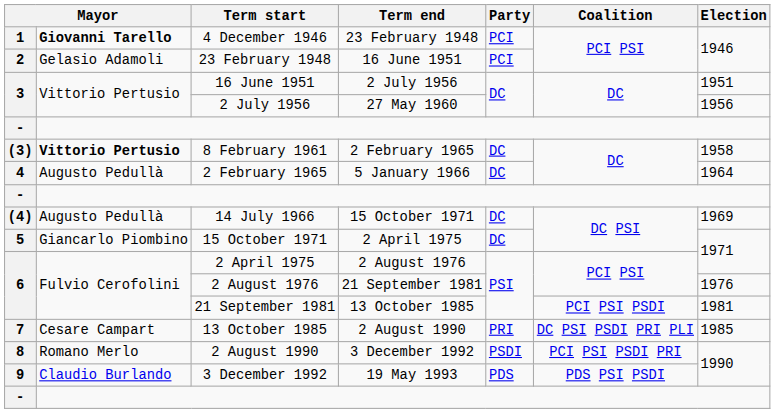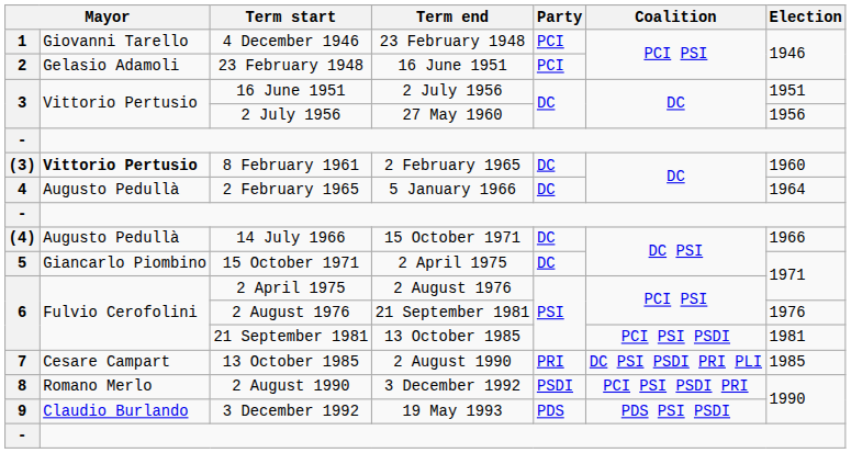4 December 1946 | column 2: bold -> normal
8 February 1961 | Election: 1958 -> 1960
14 July 1966 | Election: 1969 -> 1966
